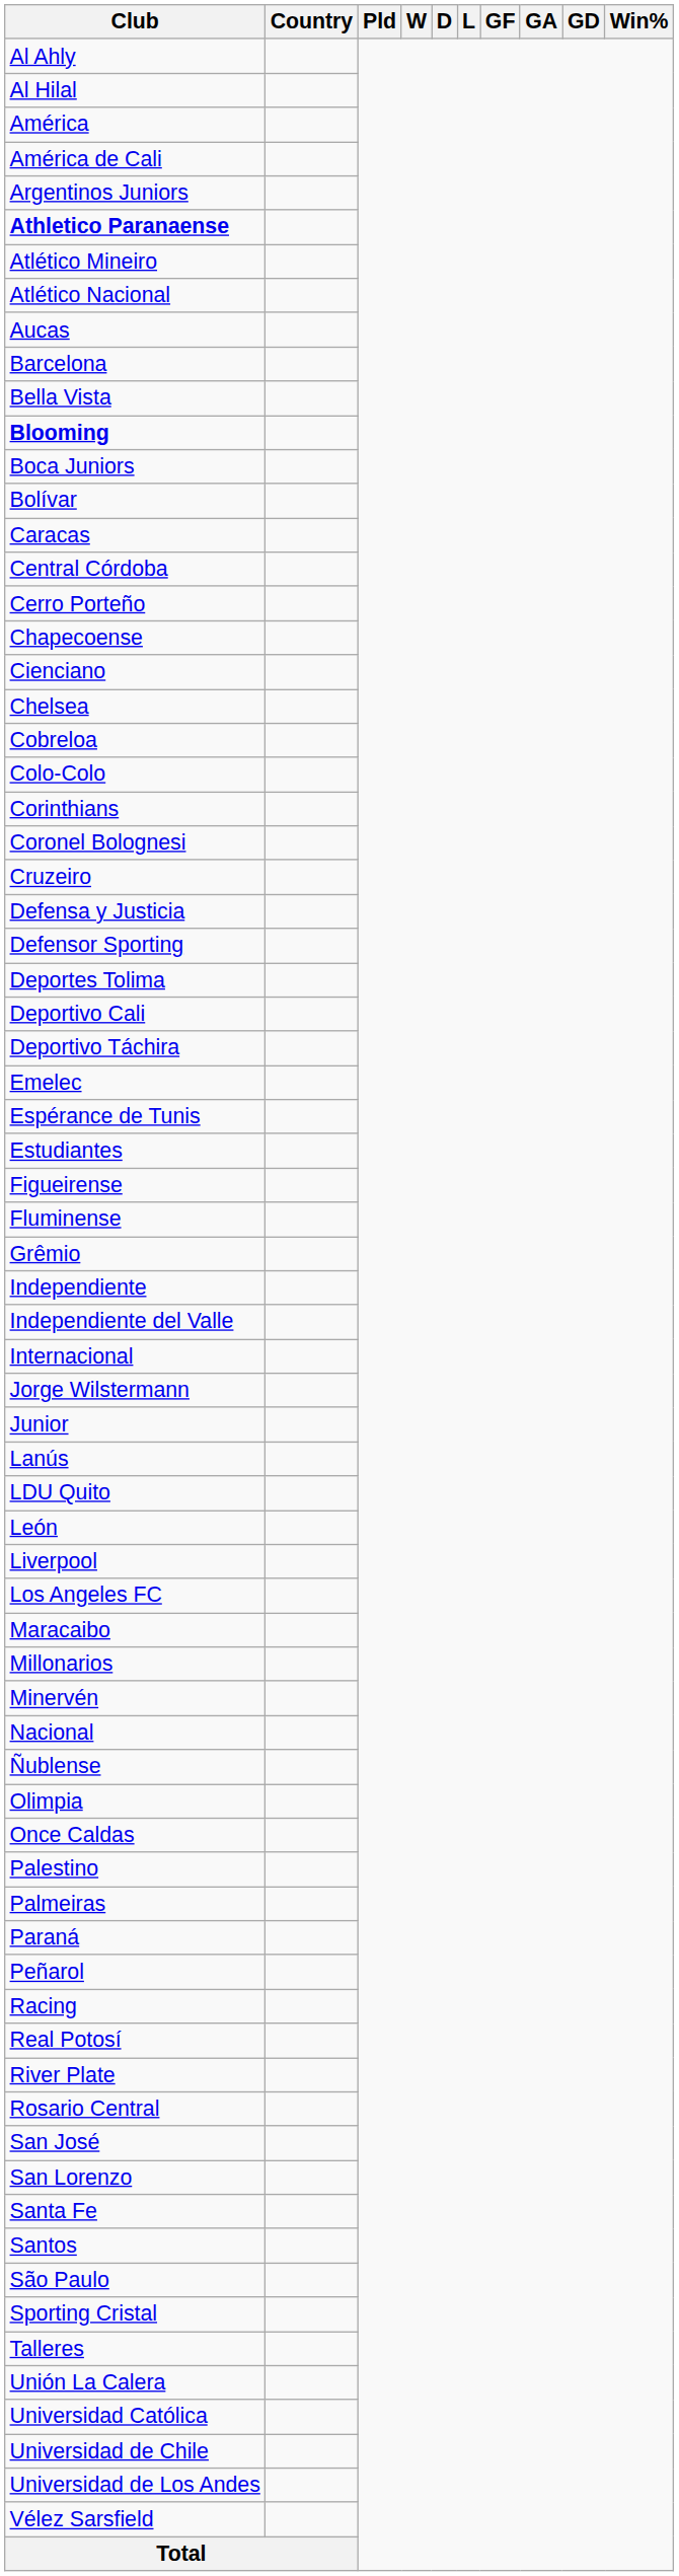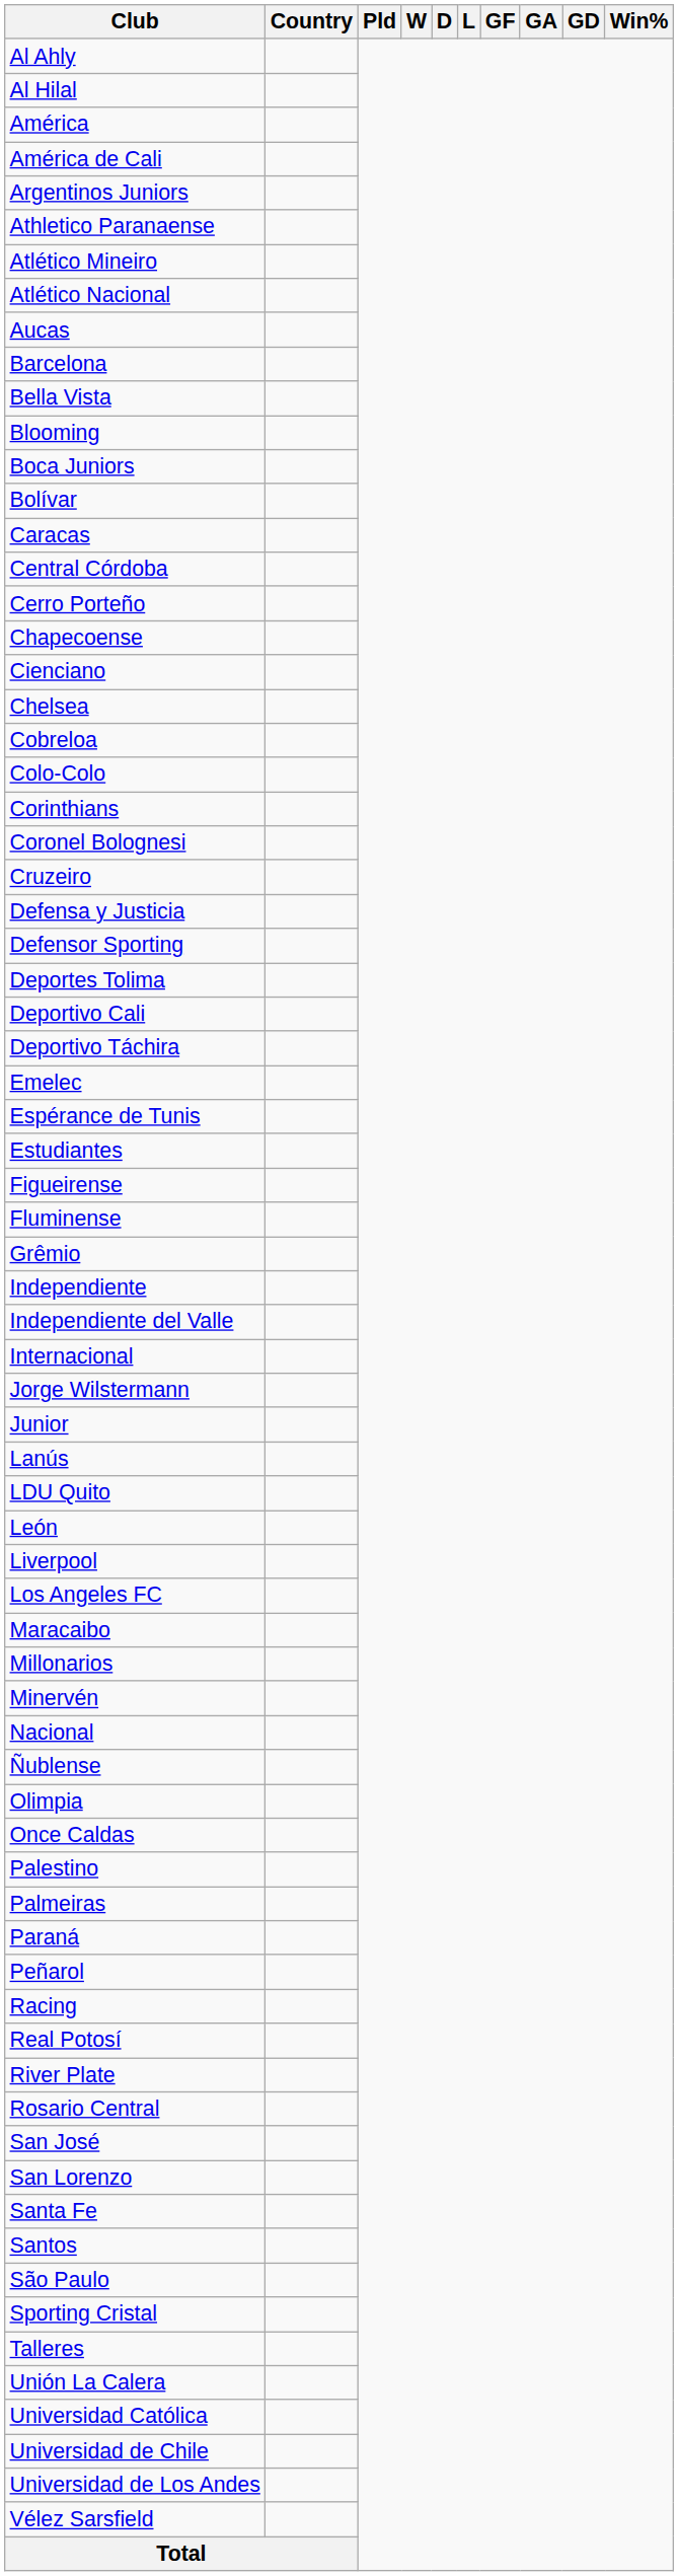Athletico Paranaense | Club: bold -> normal
Blooming | Club: bold -> normal
